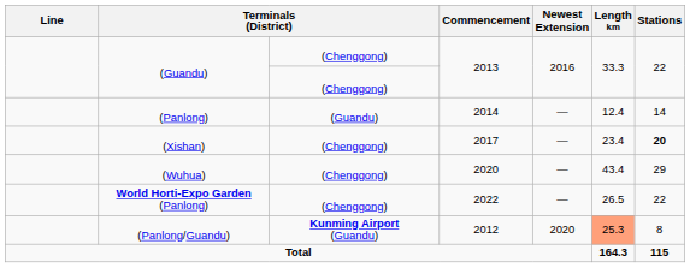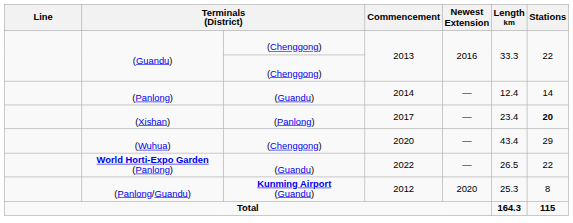(Xishan) | column 3: (Chenggong) -> (Panlong)
World Horti-Expo Garden (Panlong) | column 3: (Chenggong) -> (Guandu)
(Panlong/Guandu) | Length km: lightsalmon background -> no background
